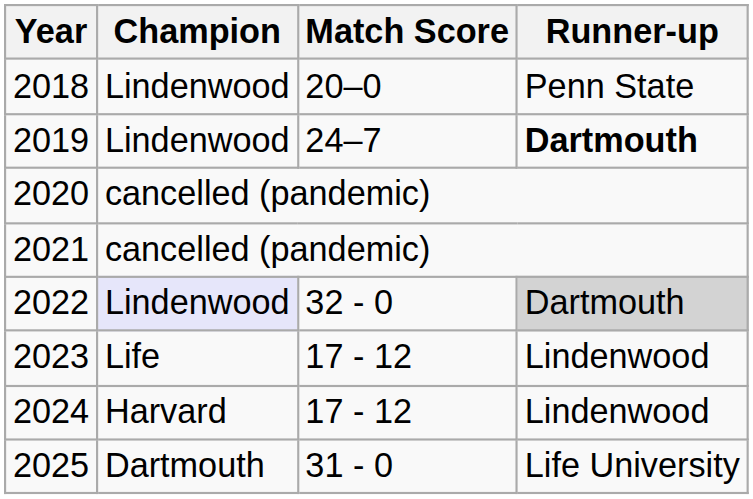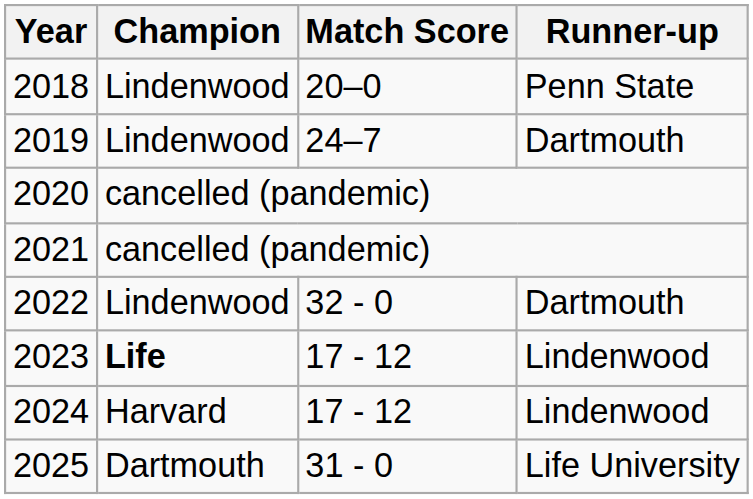2019 | Runner-up: bold -> normal
2022 | Champion: lavender background -> no background
2022 | Runner-up: lightgrey background -> no background
2023 | Champion: normal -> bold
